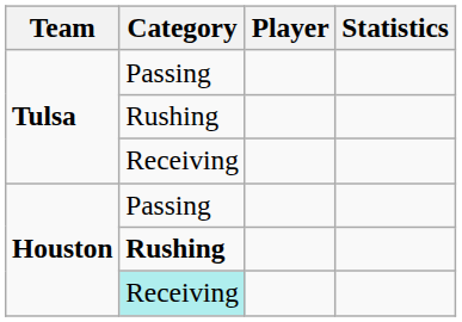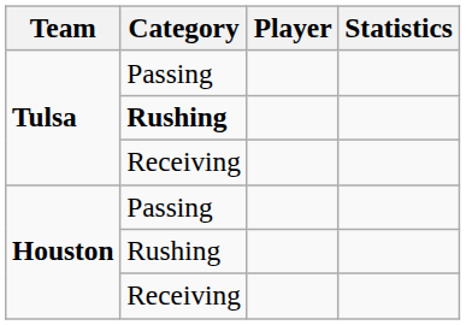Tulsa / Rushing | Category: normal -> bold
Houston / Rushing | Category: bold -> normal
Houston / Receiving | Category: paleturquoise background -> no background
